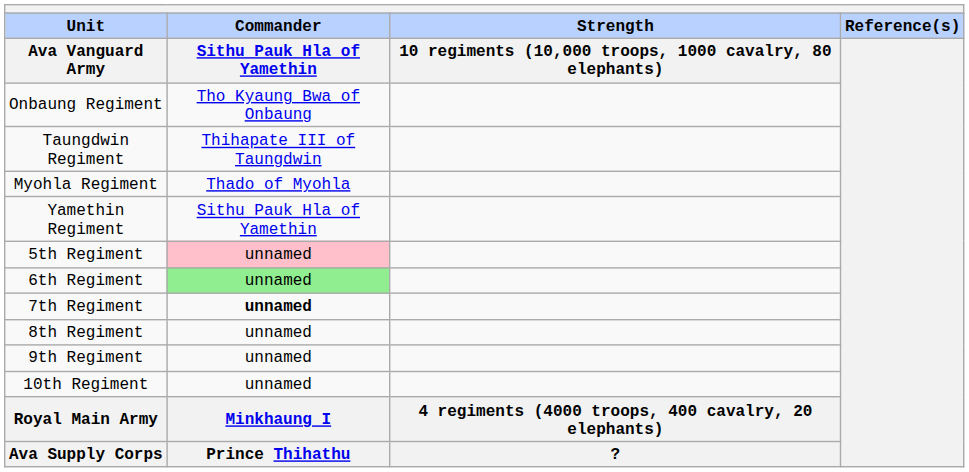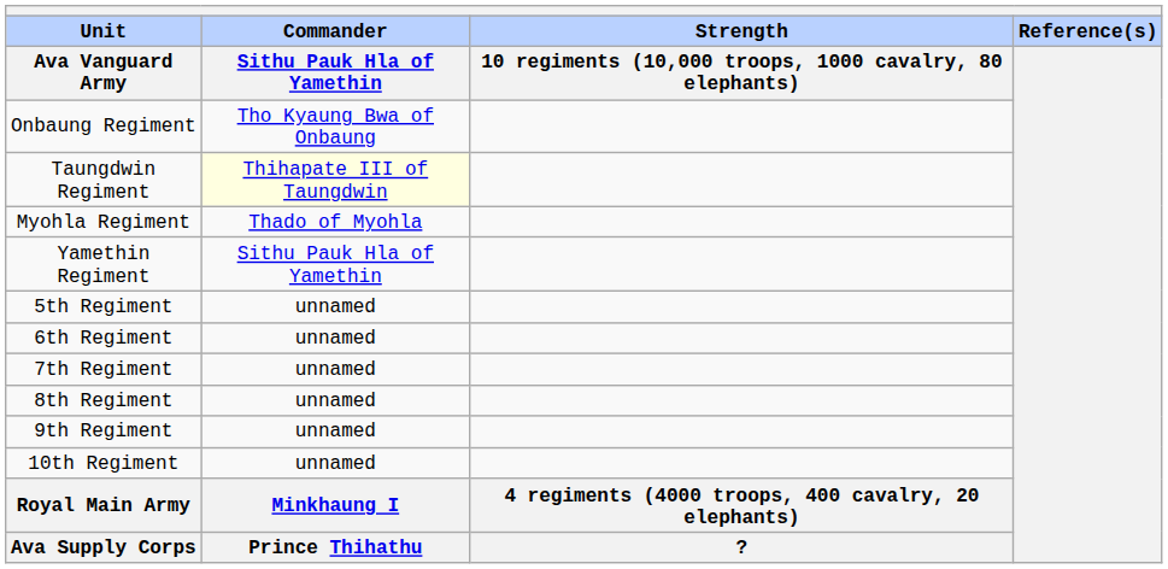Taungdwin Regiment | Commander / Sithu Pauk Hla of Yamethin: no background -> lightyellow background
5th Regiment | Commander / Sithu Pauk Hla of Yamethin: pink background -> no background
6th Regiment | Commander / Sithu Pauk Hla of Yamethin: lightgreen background -> no background
7th Regiment | Commander / Sithu Pauk Hla of Yamethin: bold -> normal
